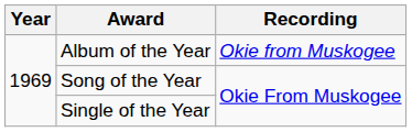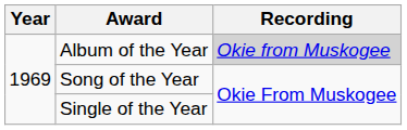Album of the Year | Recording: no background -> lightgrey background
